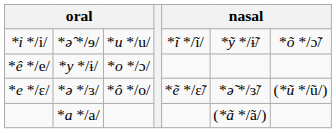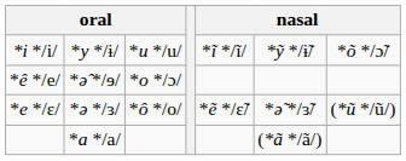*i */i/ | column 2: *ə̂ */ɘ/ -> *y */ɨ/
*ê */e/ | column 2: *y */ɨ/ -> *ə̂ */ɘ/
